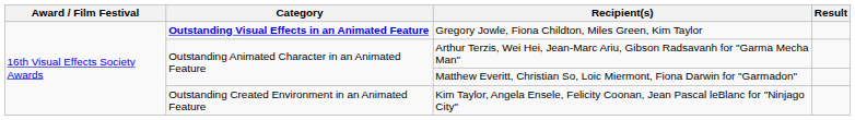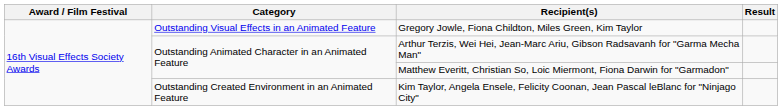Gregory Jowle, Fiona Childton, Miles Green, Kim Taylor | Category: bold -> normal
